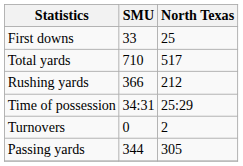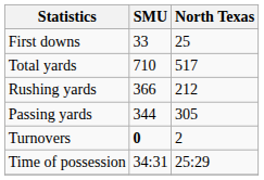rows swapped: Passing yards <-> Time of possession
Turnovers | SMU: normal -> bold
